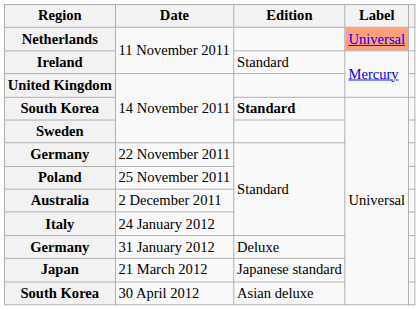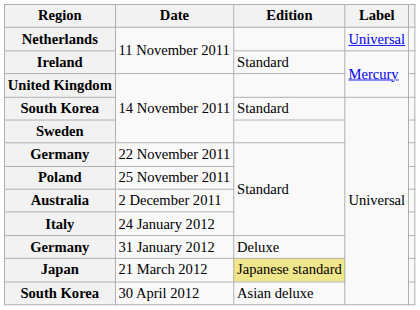Netherlands | Label: lightsalmon background -> no background
South Korea / 14 November 2011 | Edition: bold -> normal
Japan | Edition: no background -> khaki background
